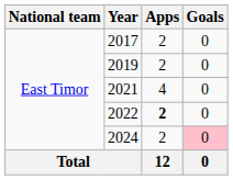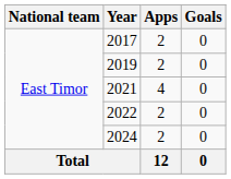2022 | Apps: bold -> normal
2024 | Goals: pink background -> no background
